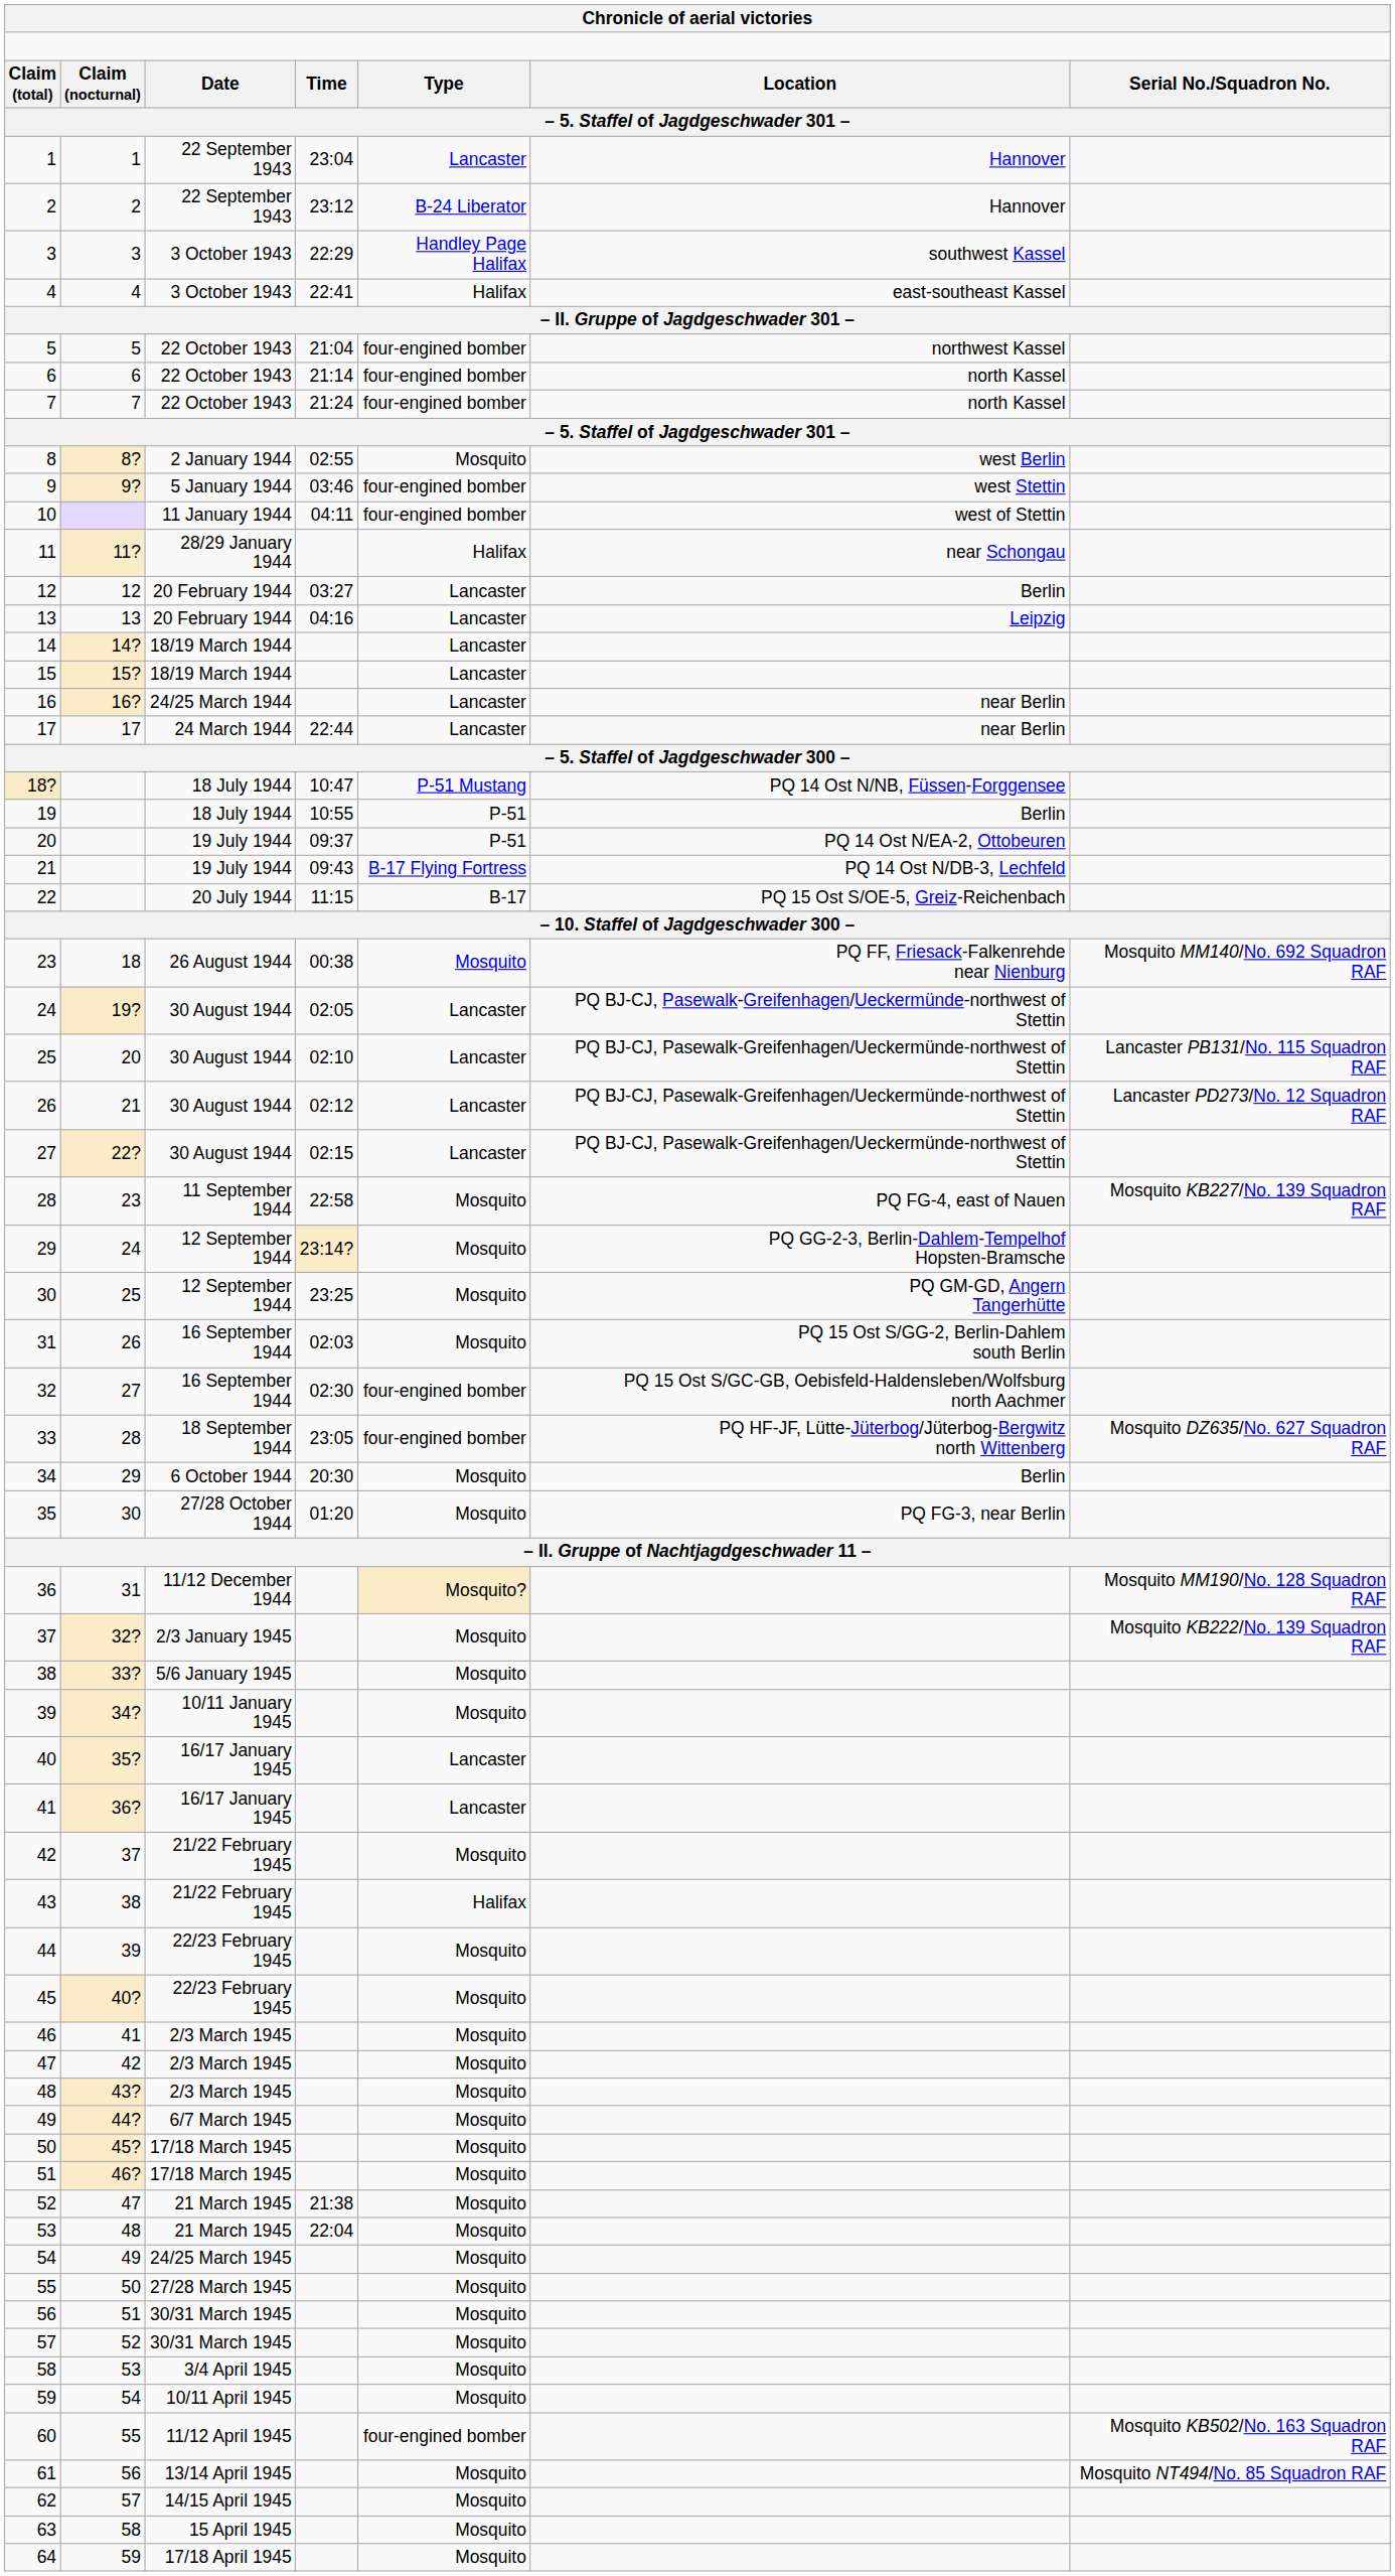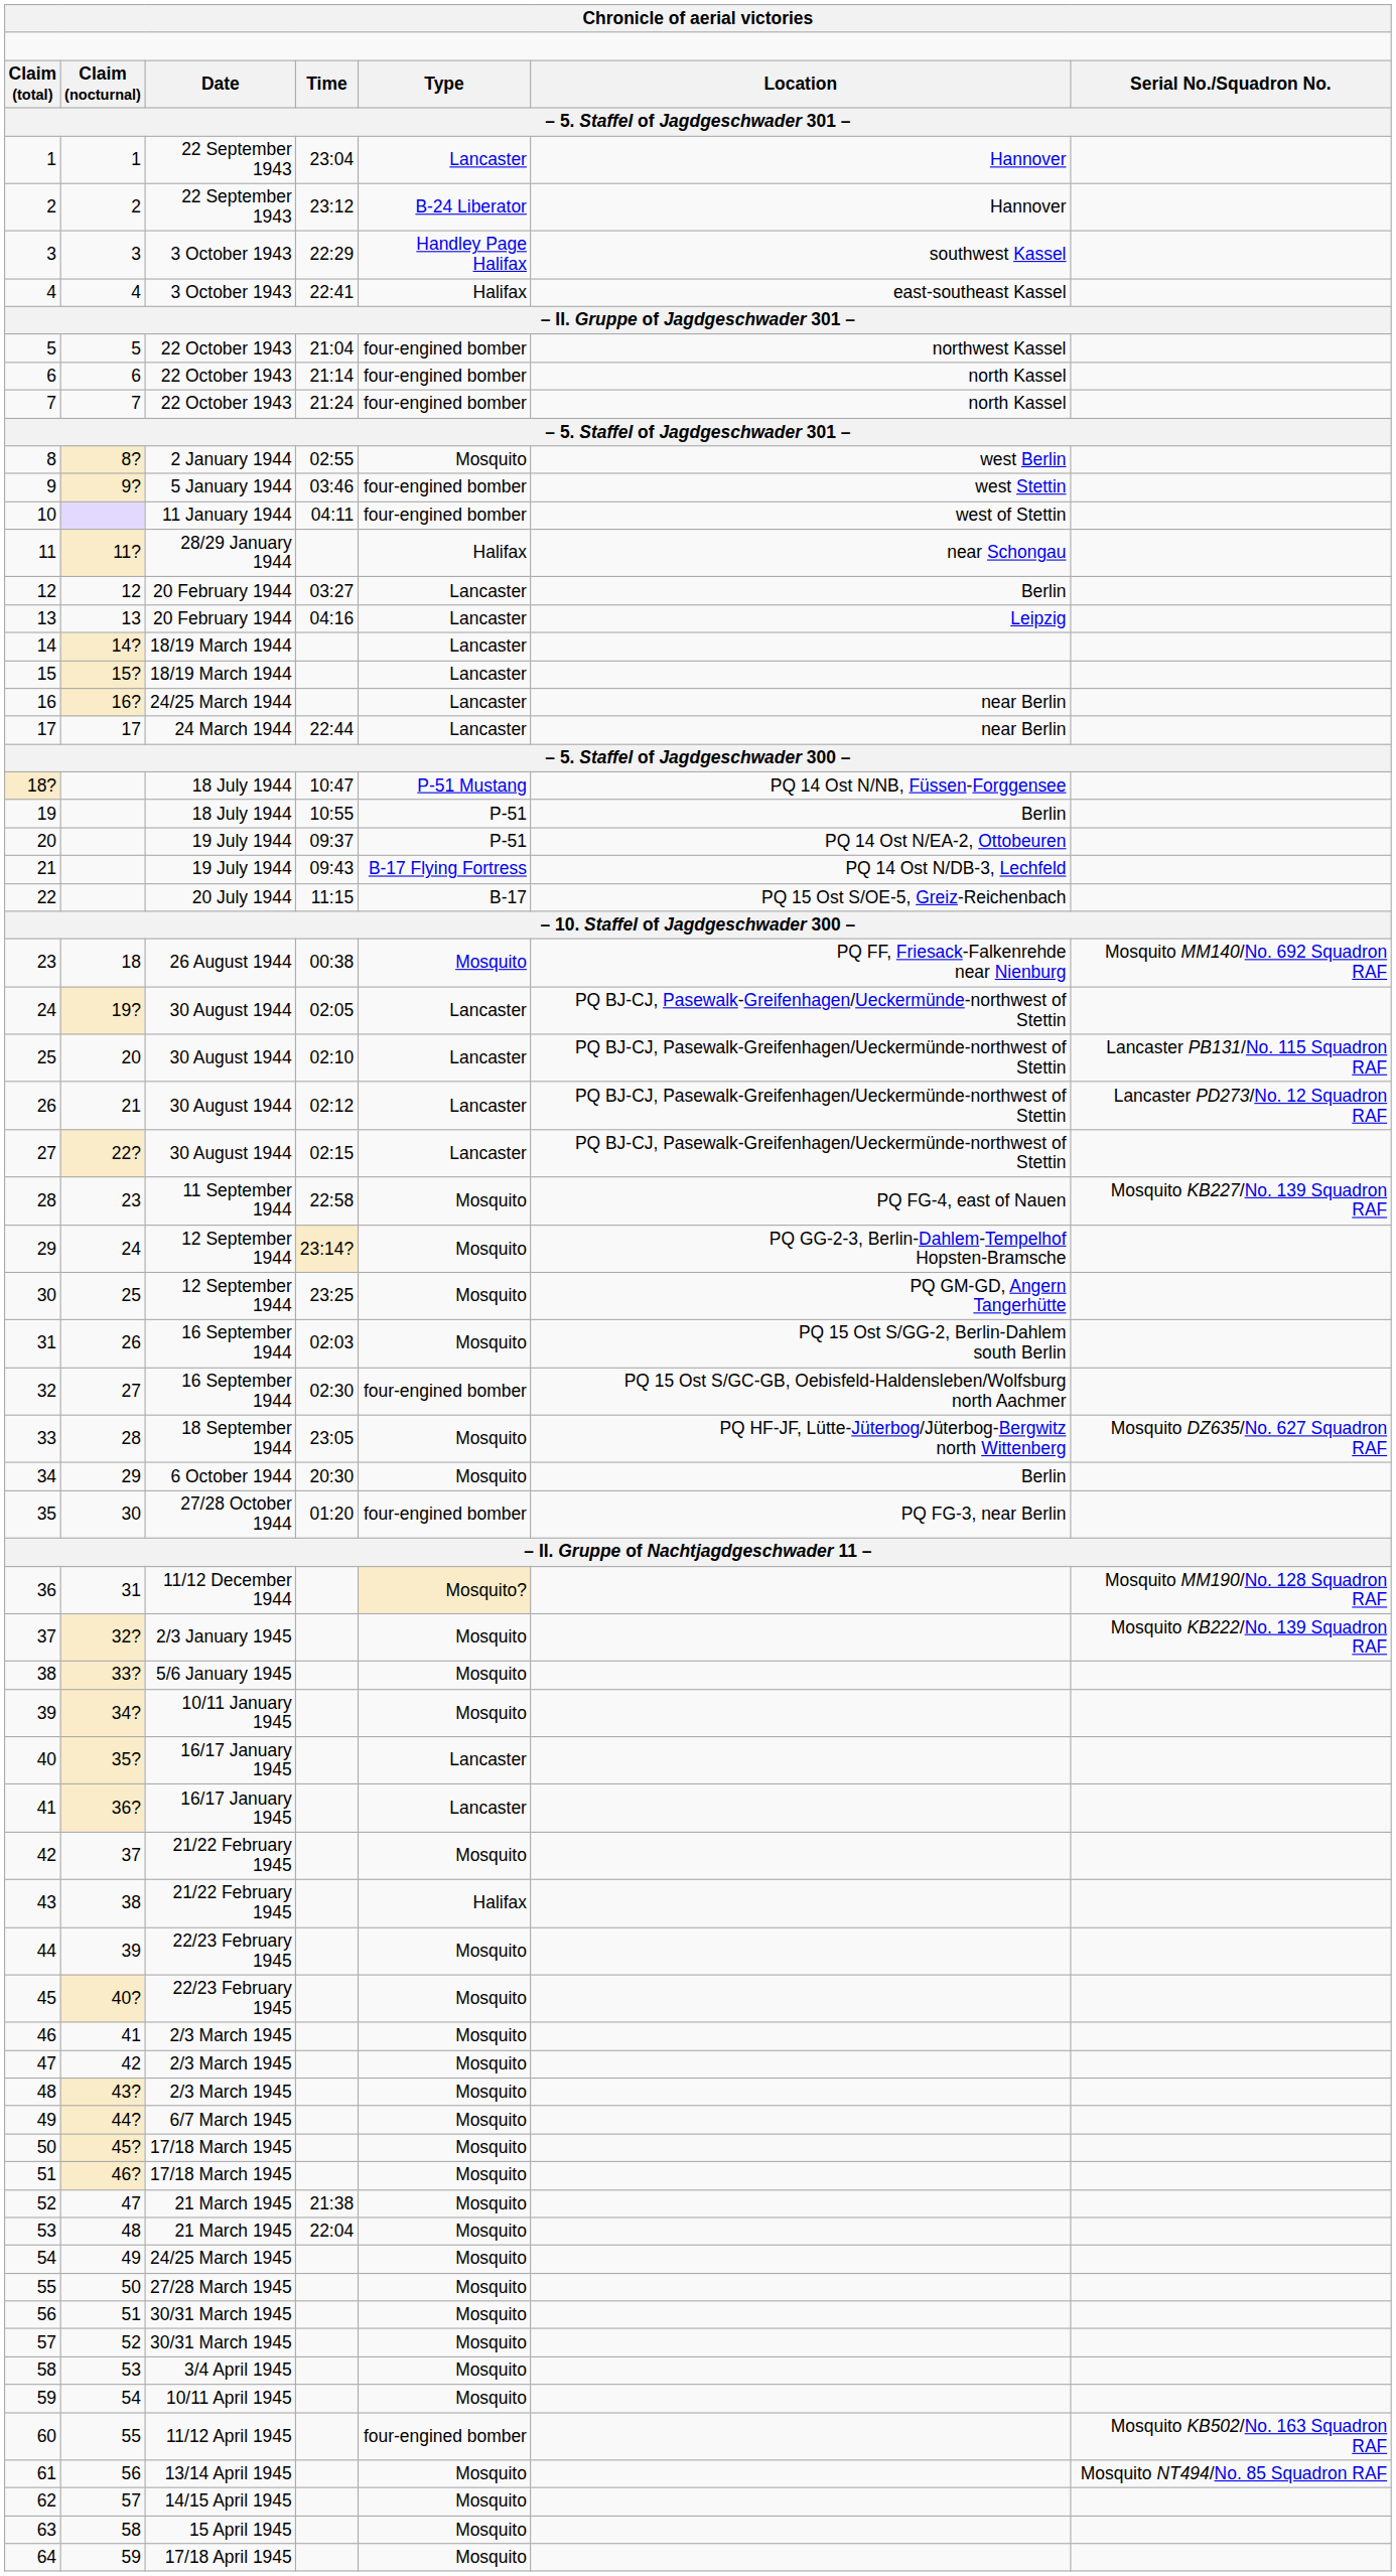33 | column 5: four-engined bomber -> Mosquito
35 | column 5: Mosquito -> four-engined bomber
